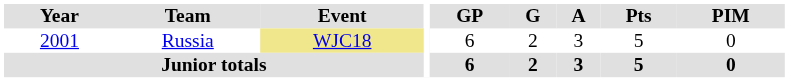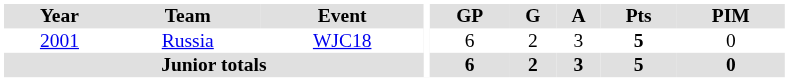Russia | Event: khaki background -> no background
Russia | Pts: normal -> bold
